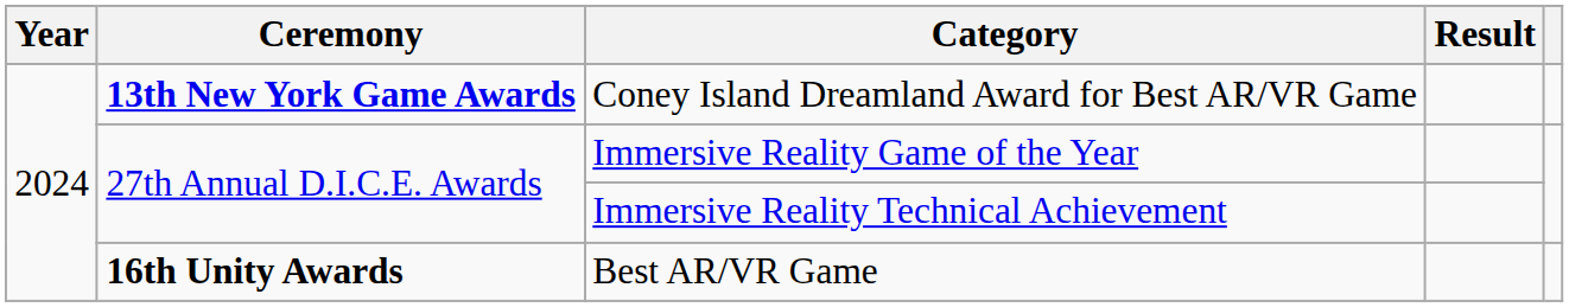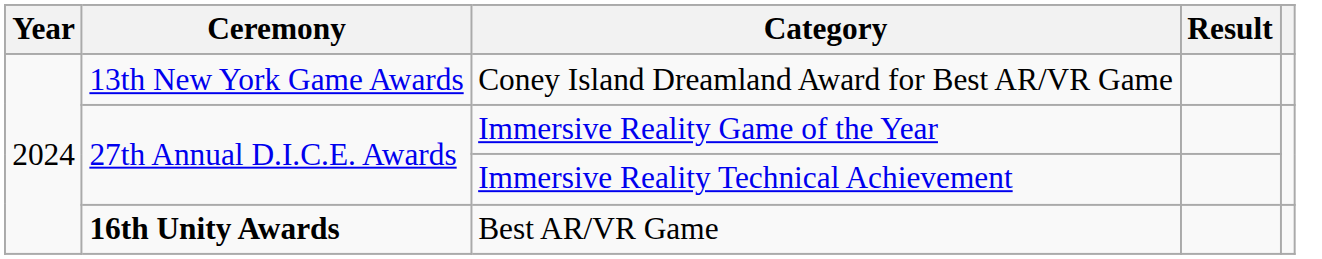Coney Island Dreamland Award for Best AR/VR Game | Ceremony: bold -> normal
